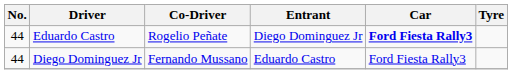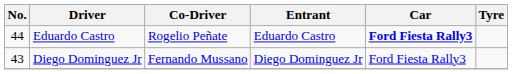row 2 | Entrant: Diego Dominguez Jr -> Eduardo Castro
row 3 | No.: 44 -> 43
row 3 | Entrant: Eduardo Castro -> Diego Dominguez Jr
